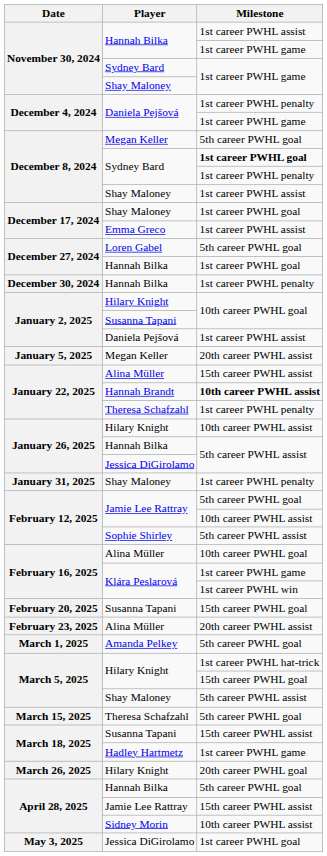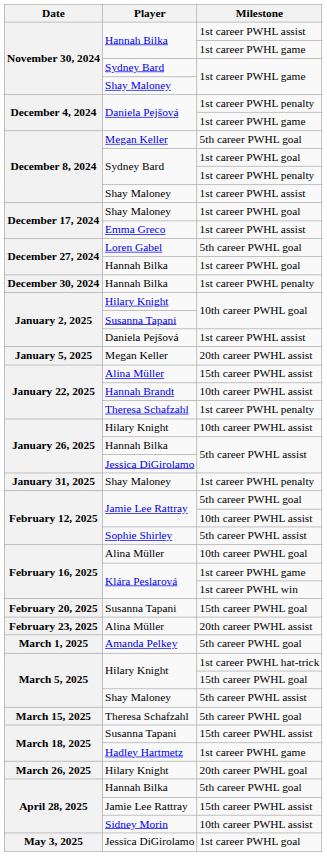row 9 | Milestone: bold -> normal
row 22 | Milestone: bold -> normal
